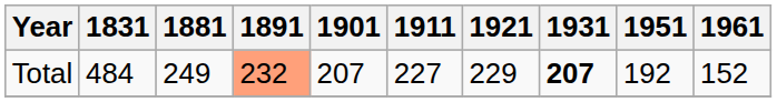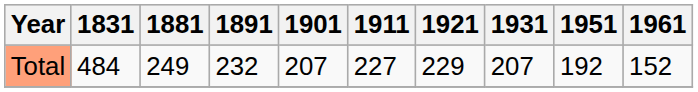row 2 | Year: no background -> lightsalmon background
row 2 | 1891: lightsalmon background -> no background
row 2 | 1931: bold -> normal
